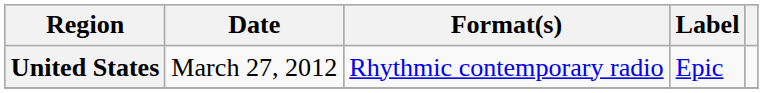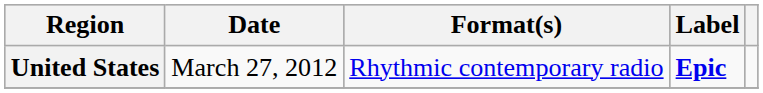United States | Label: normal -> bold
